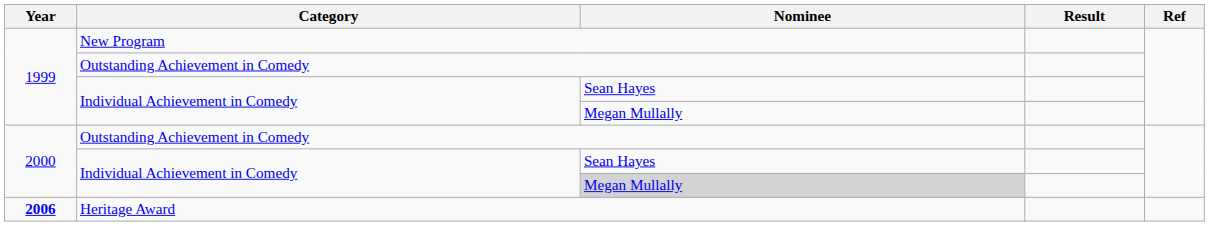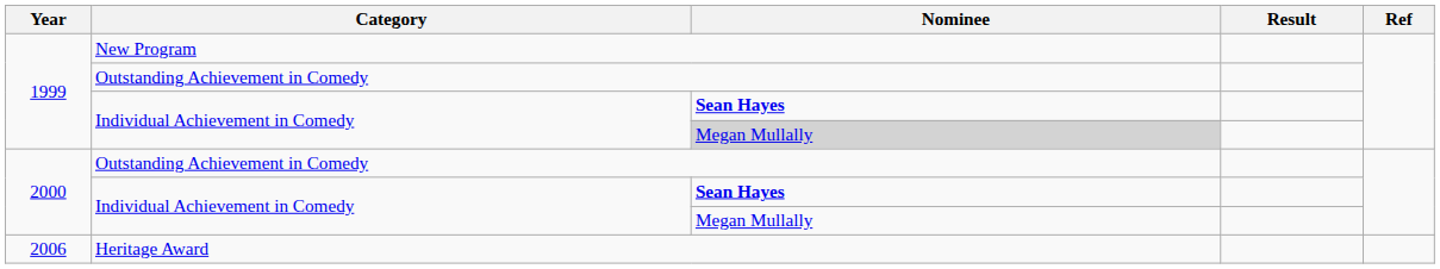1999 / Sean Hayes | Nominee: normal -> bold
1999 / Megan Mullally | Nominee: no background -> lightgrey background
2000 / Sean Hayes | Nominee: normal -> bold
2000 / Megan Mullally | Nominee: lightgrey background -> no background
Heritage Award | Year: bold -> normal
